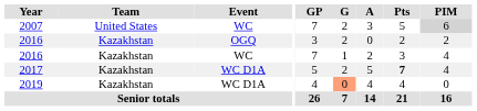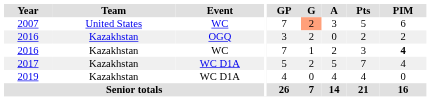2007 | G: no background -> lightsalmon background
2007 | PIM: lightgrey background -> no background
2016 / WC | PIM: normal -> bold
2017 | Pts: bold -> normal
2019 | G: lightsalmon background -> no background
